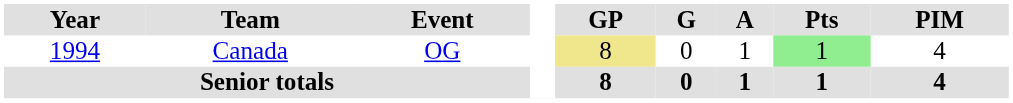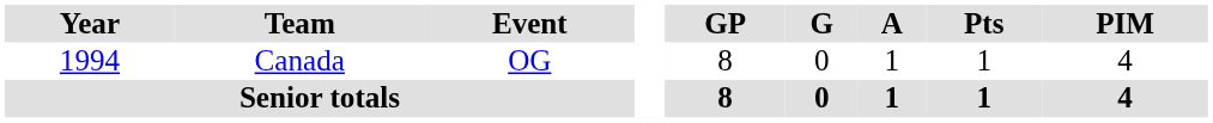Canada | GP: khaki background -> no background
Canada | Pts: lightgreen background -> no background
